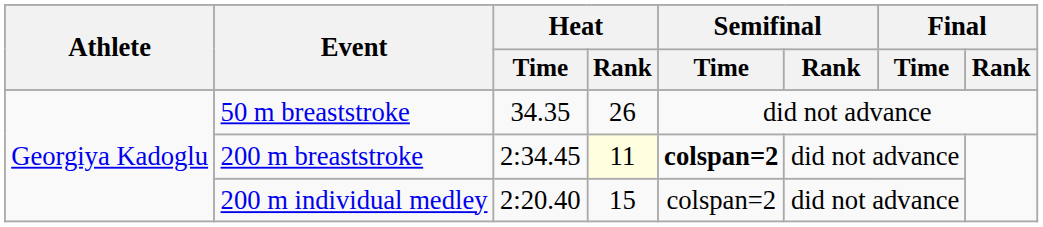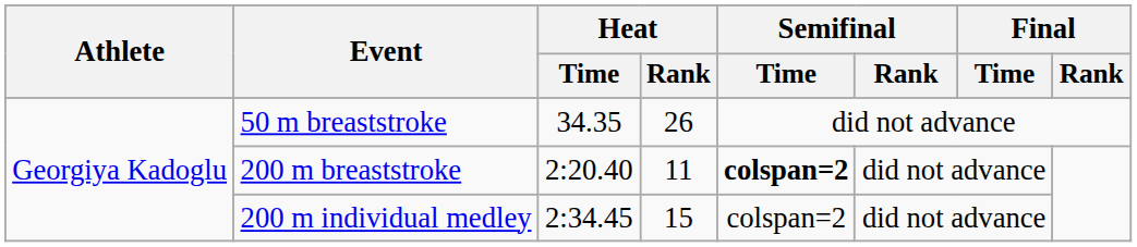200 m breaststroke | Heat / Time: 2:34.45 -> 2:20.40
200 m breaststroke | Heat / Rank: lightyellow background -> no background
200 m individual medley | Heat / Time: 2:20.40 -> 2:34.45
